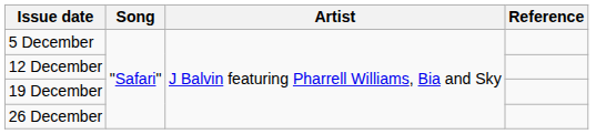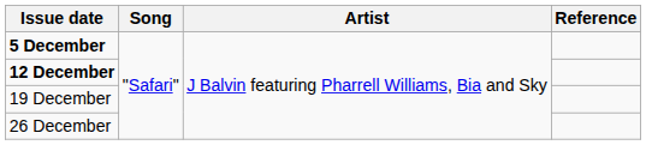5 December | Issue date: normal -> bold
12 December | Issue date: normal -> bold
